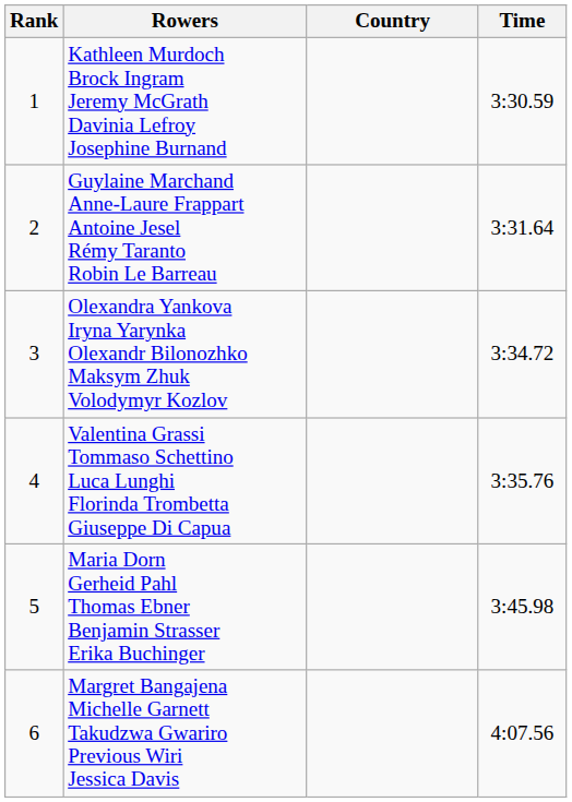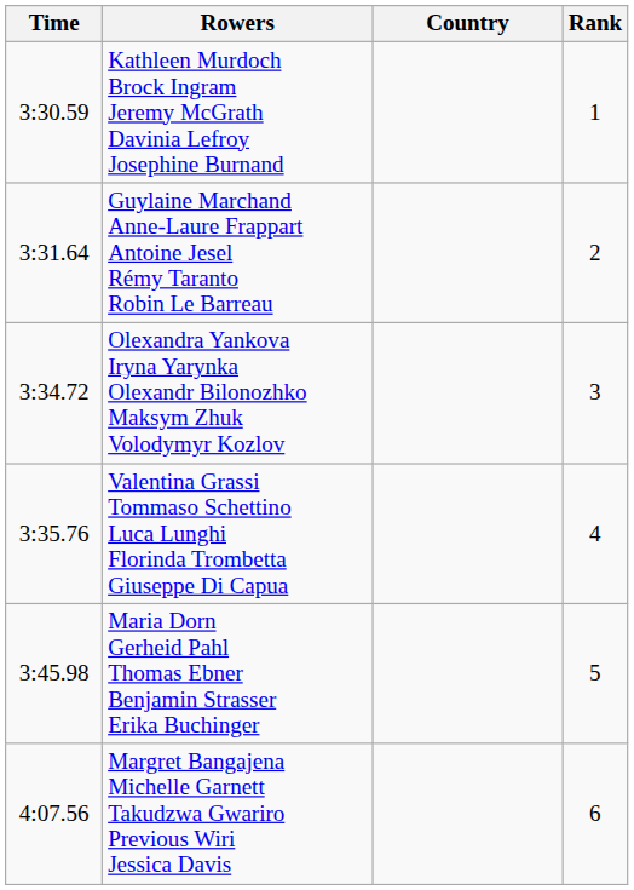columns swapped: Rank <-> Time
